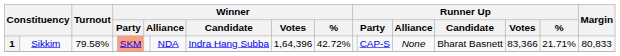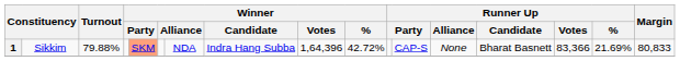1 | Turnout: 79.58% -> 79.88%
1 | Runner Up / %: 21.71% -> 21.69%
